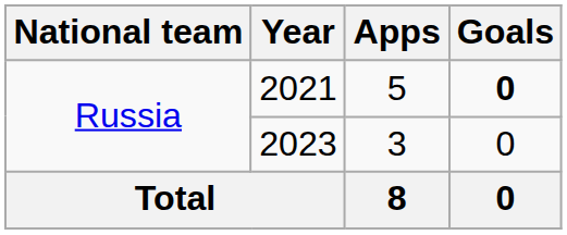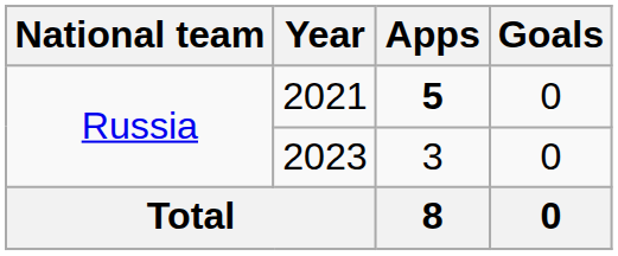2021 | Apps: normal -> bold
2021 | Goals: bold -> normal
